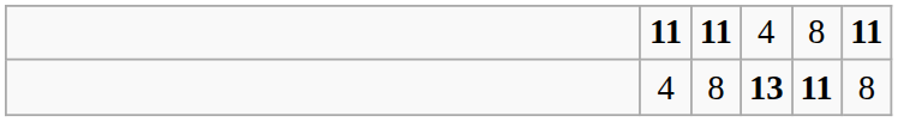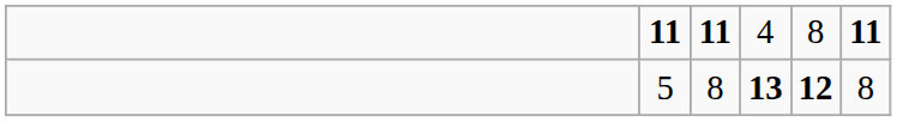row 2 | column 2: 4 -> 5
row 2 | column 5: 11 -> 12
